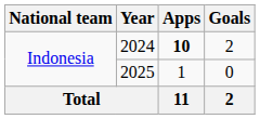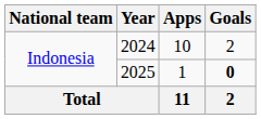2024 | Apps: bold -> normal
2025 | Goals: normal -> bold
